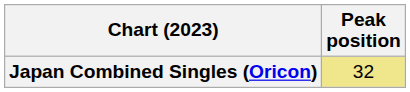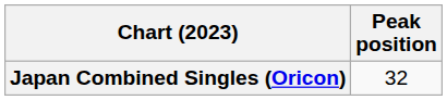row 2 | Peak position: khaki background -> no background
